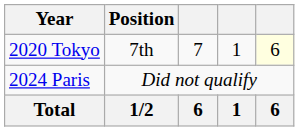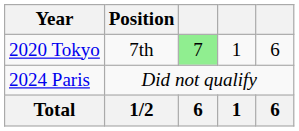2020 Tokyo | column 3: no background -> lightgreen background
2020 Tokyo | column 5: lightyellow background -> no background
